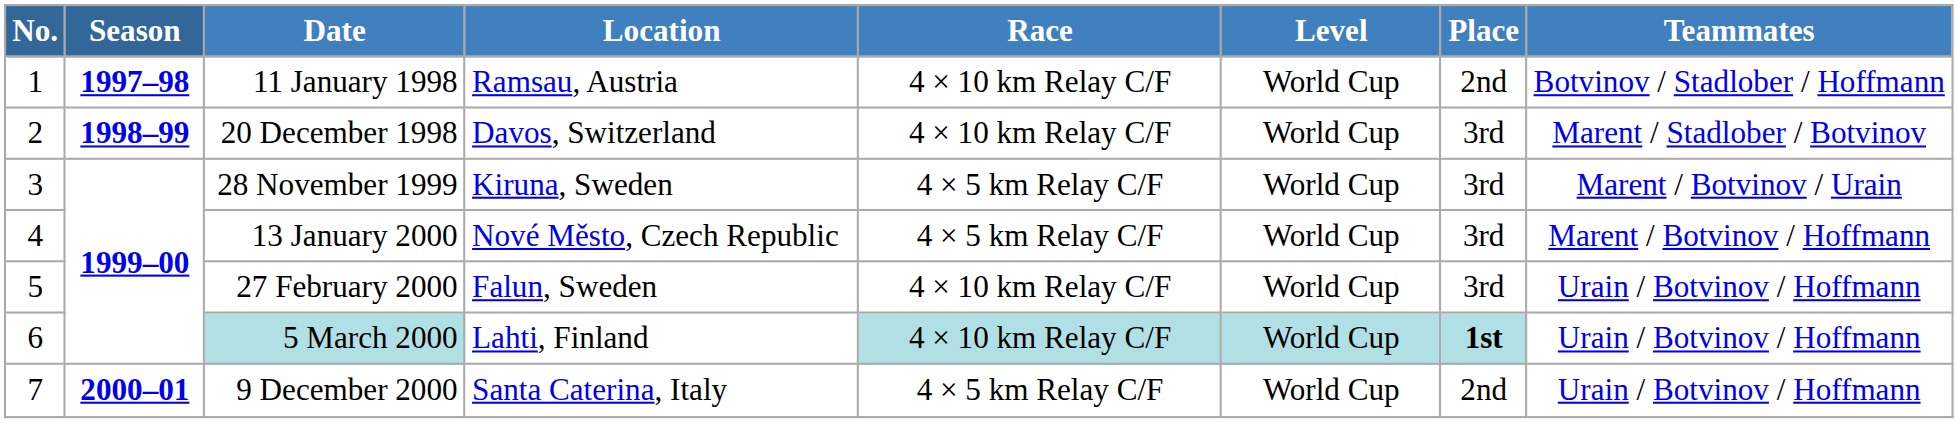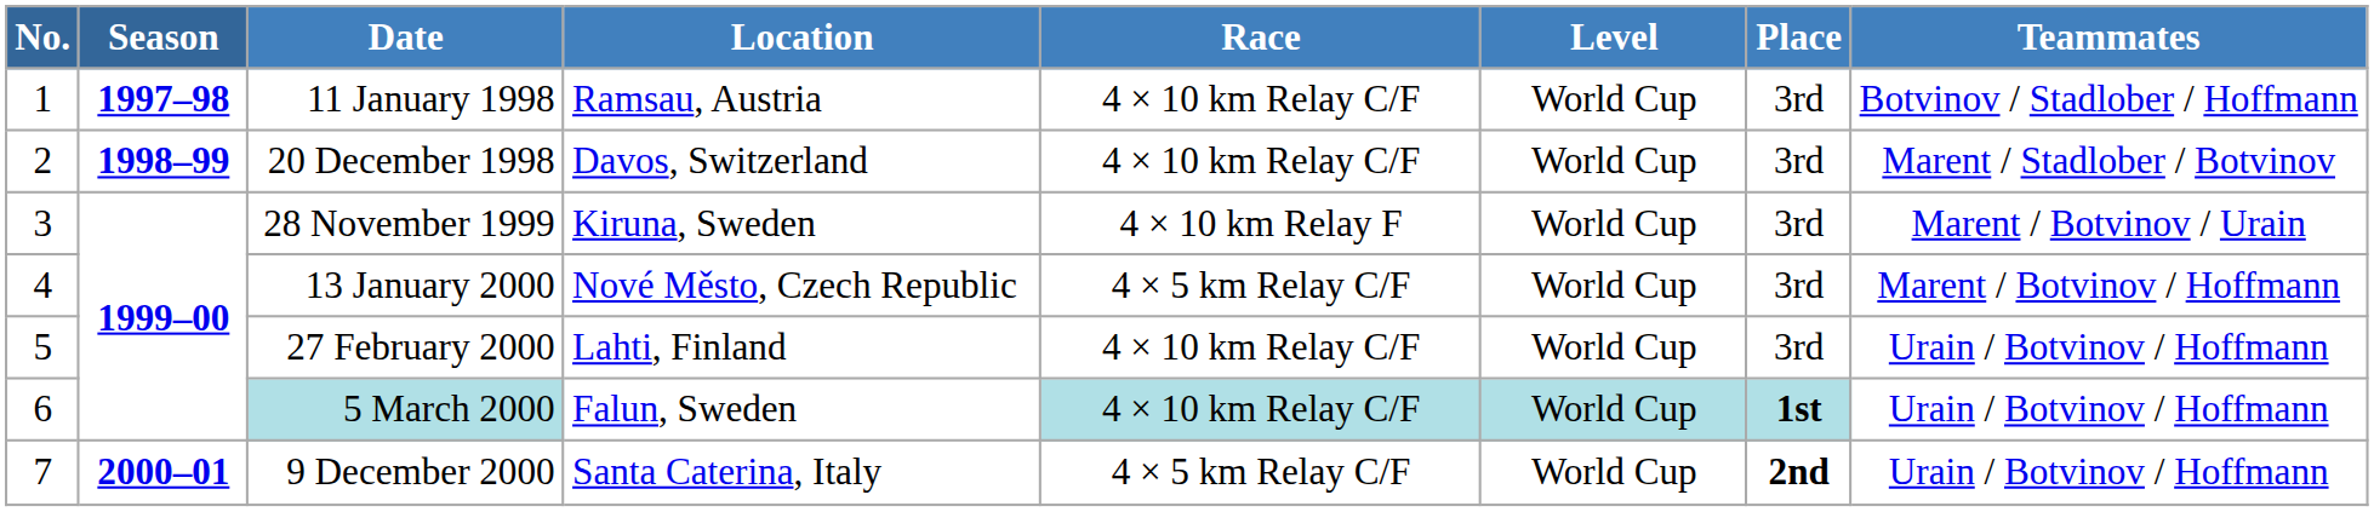11 January 1998 | Place: 2nd -> 3rd
28 November 1999 | Race: 4 × 5 km Relay C/F -> 4 × 10 km Relay F
27 February 2000 | Location: Falun, Sweden -> Lahti, Finland
5 March 2000 | Location: Lahti, Finland -> Falun, Sweden
9 December 2000 | Place: normal -> bold
